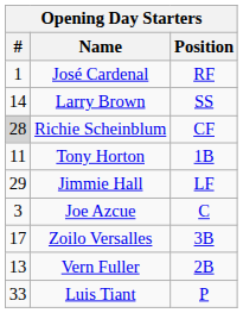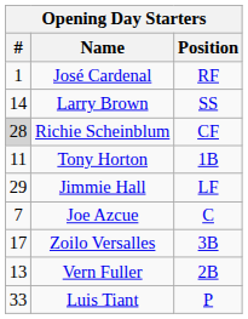Joe Azcue | #: 3 -> 7
